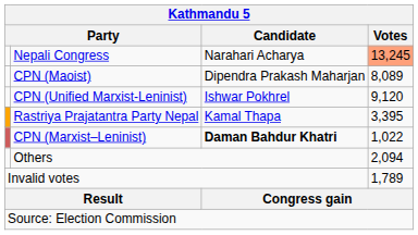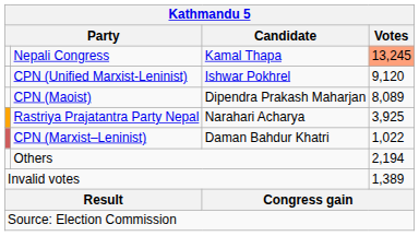Nepali Congress | Candidate: Narahari Acharya -> Kamal Thapa
rows swapped: CPN (Unified Marxist-Leninist) <-> CPN (Maoist)
Rastriya Prajatantra Party Nepal | Candidate: Kamal Thapa -> Narahari Acharya
Rastriya Prajatantra Party Nepal | Votes: 3,395 -> 3,925
CPN (Marxist–Leninist) | Candidate: bold -> normal
Others | Votes: 2,094 -> 2,194
Invalid votes | Votes: 1,789 -> 1,389
